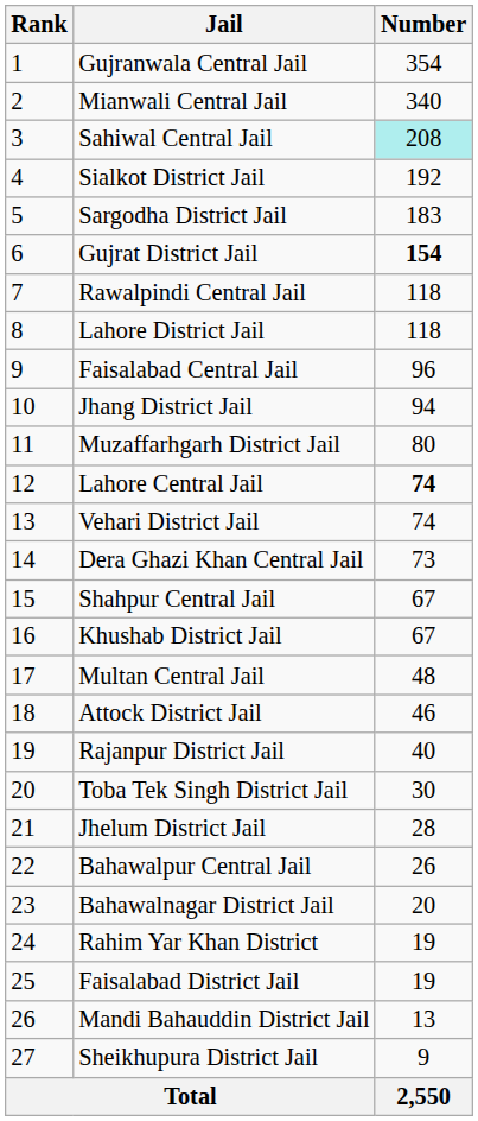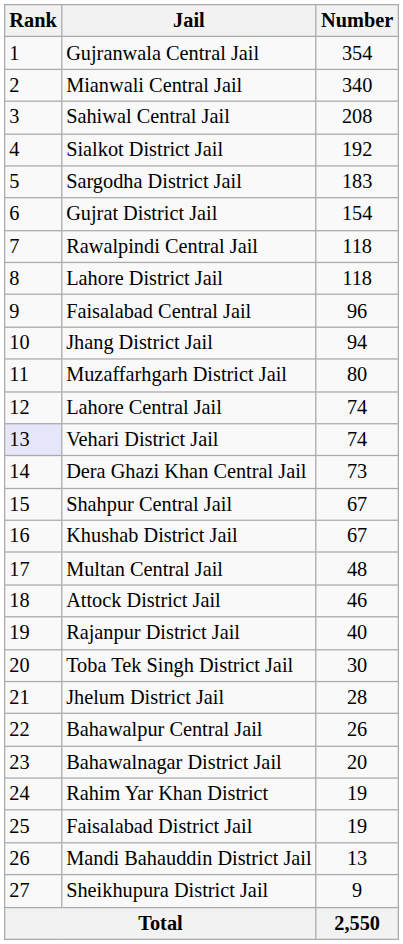Sahiwal Central Jail | Number: paleturquoise background -> no background
Gujrat District Jail | Number: bold -> normal
Lahore Central Jail | Number: bold -> normal
Vehari District Jail | Rank: no background -> lavender background
